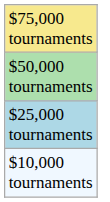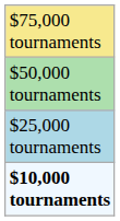row 4 | column 1: normal -> bold
